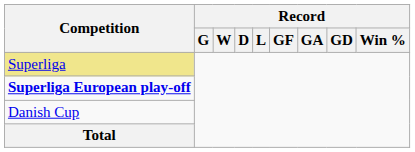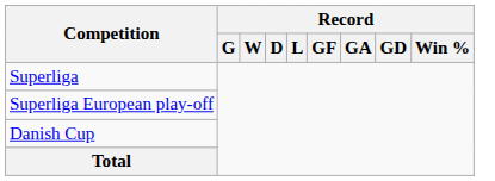Superliga | Competition: khaki background -> no background
Superliga European play-off | Competition: bold -> normal
